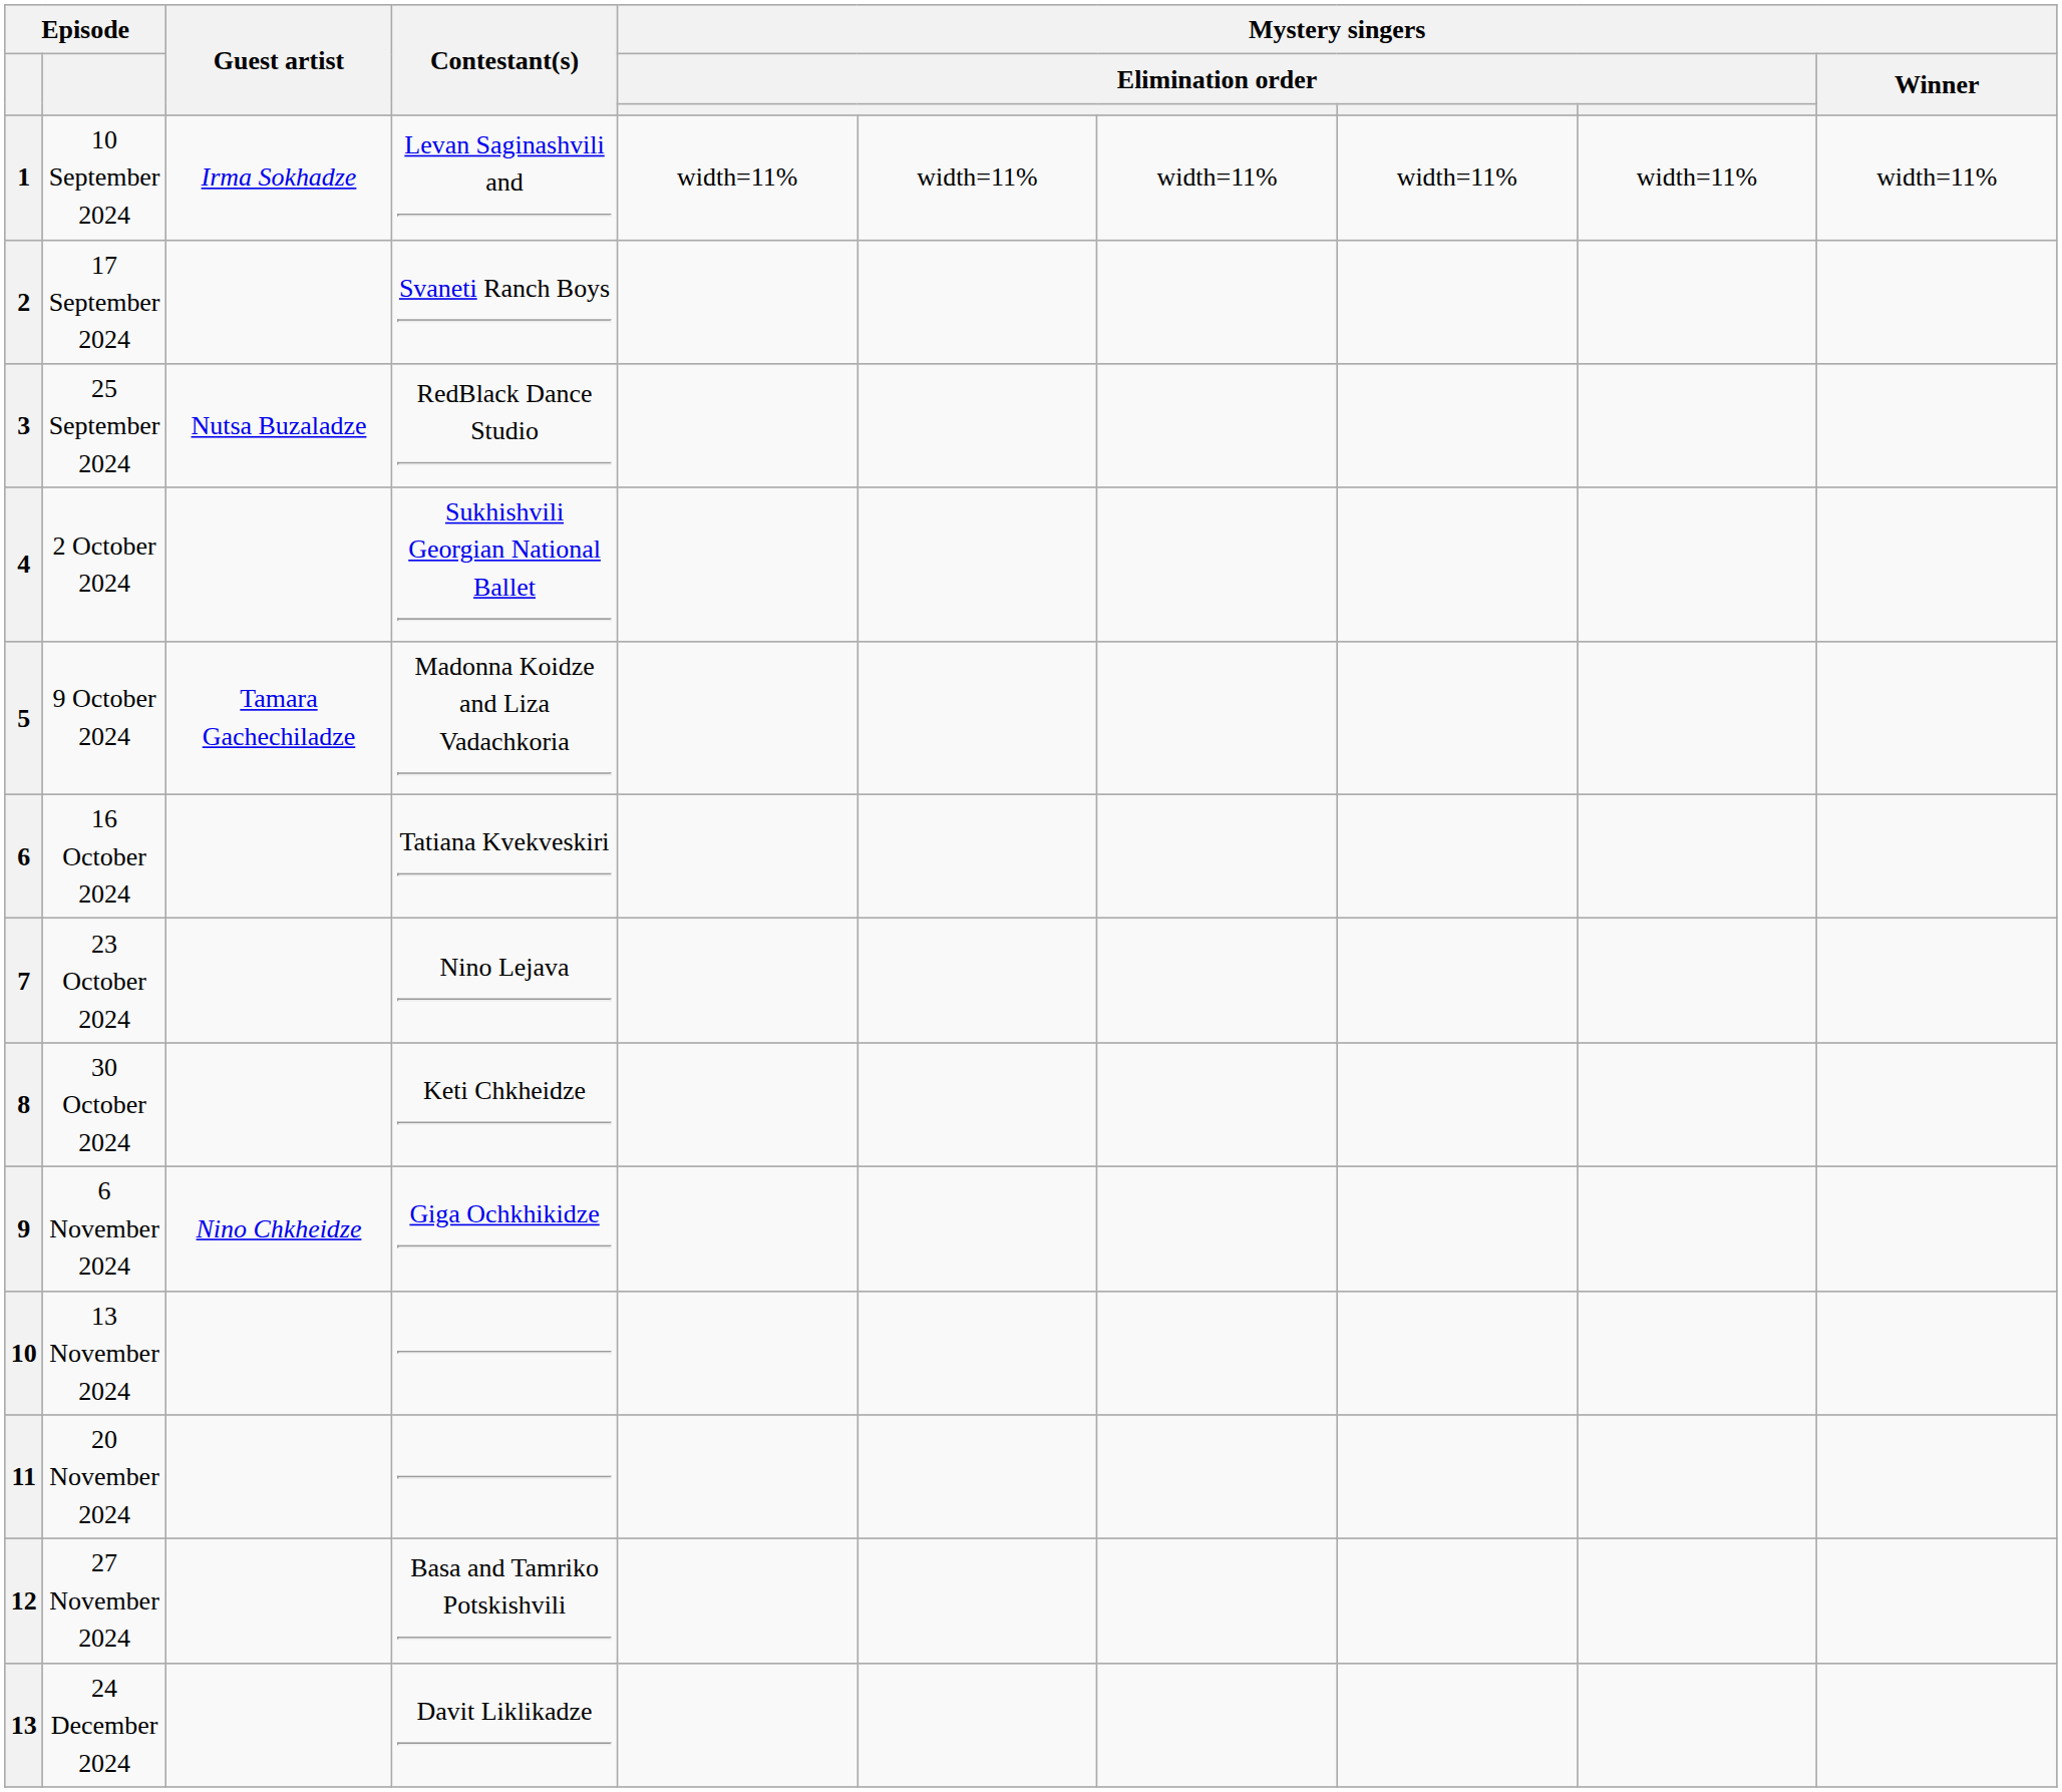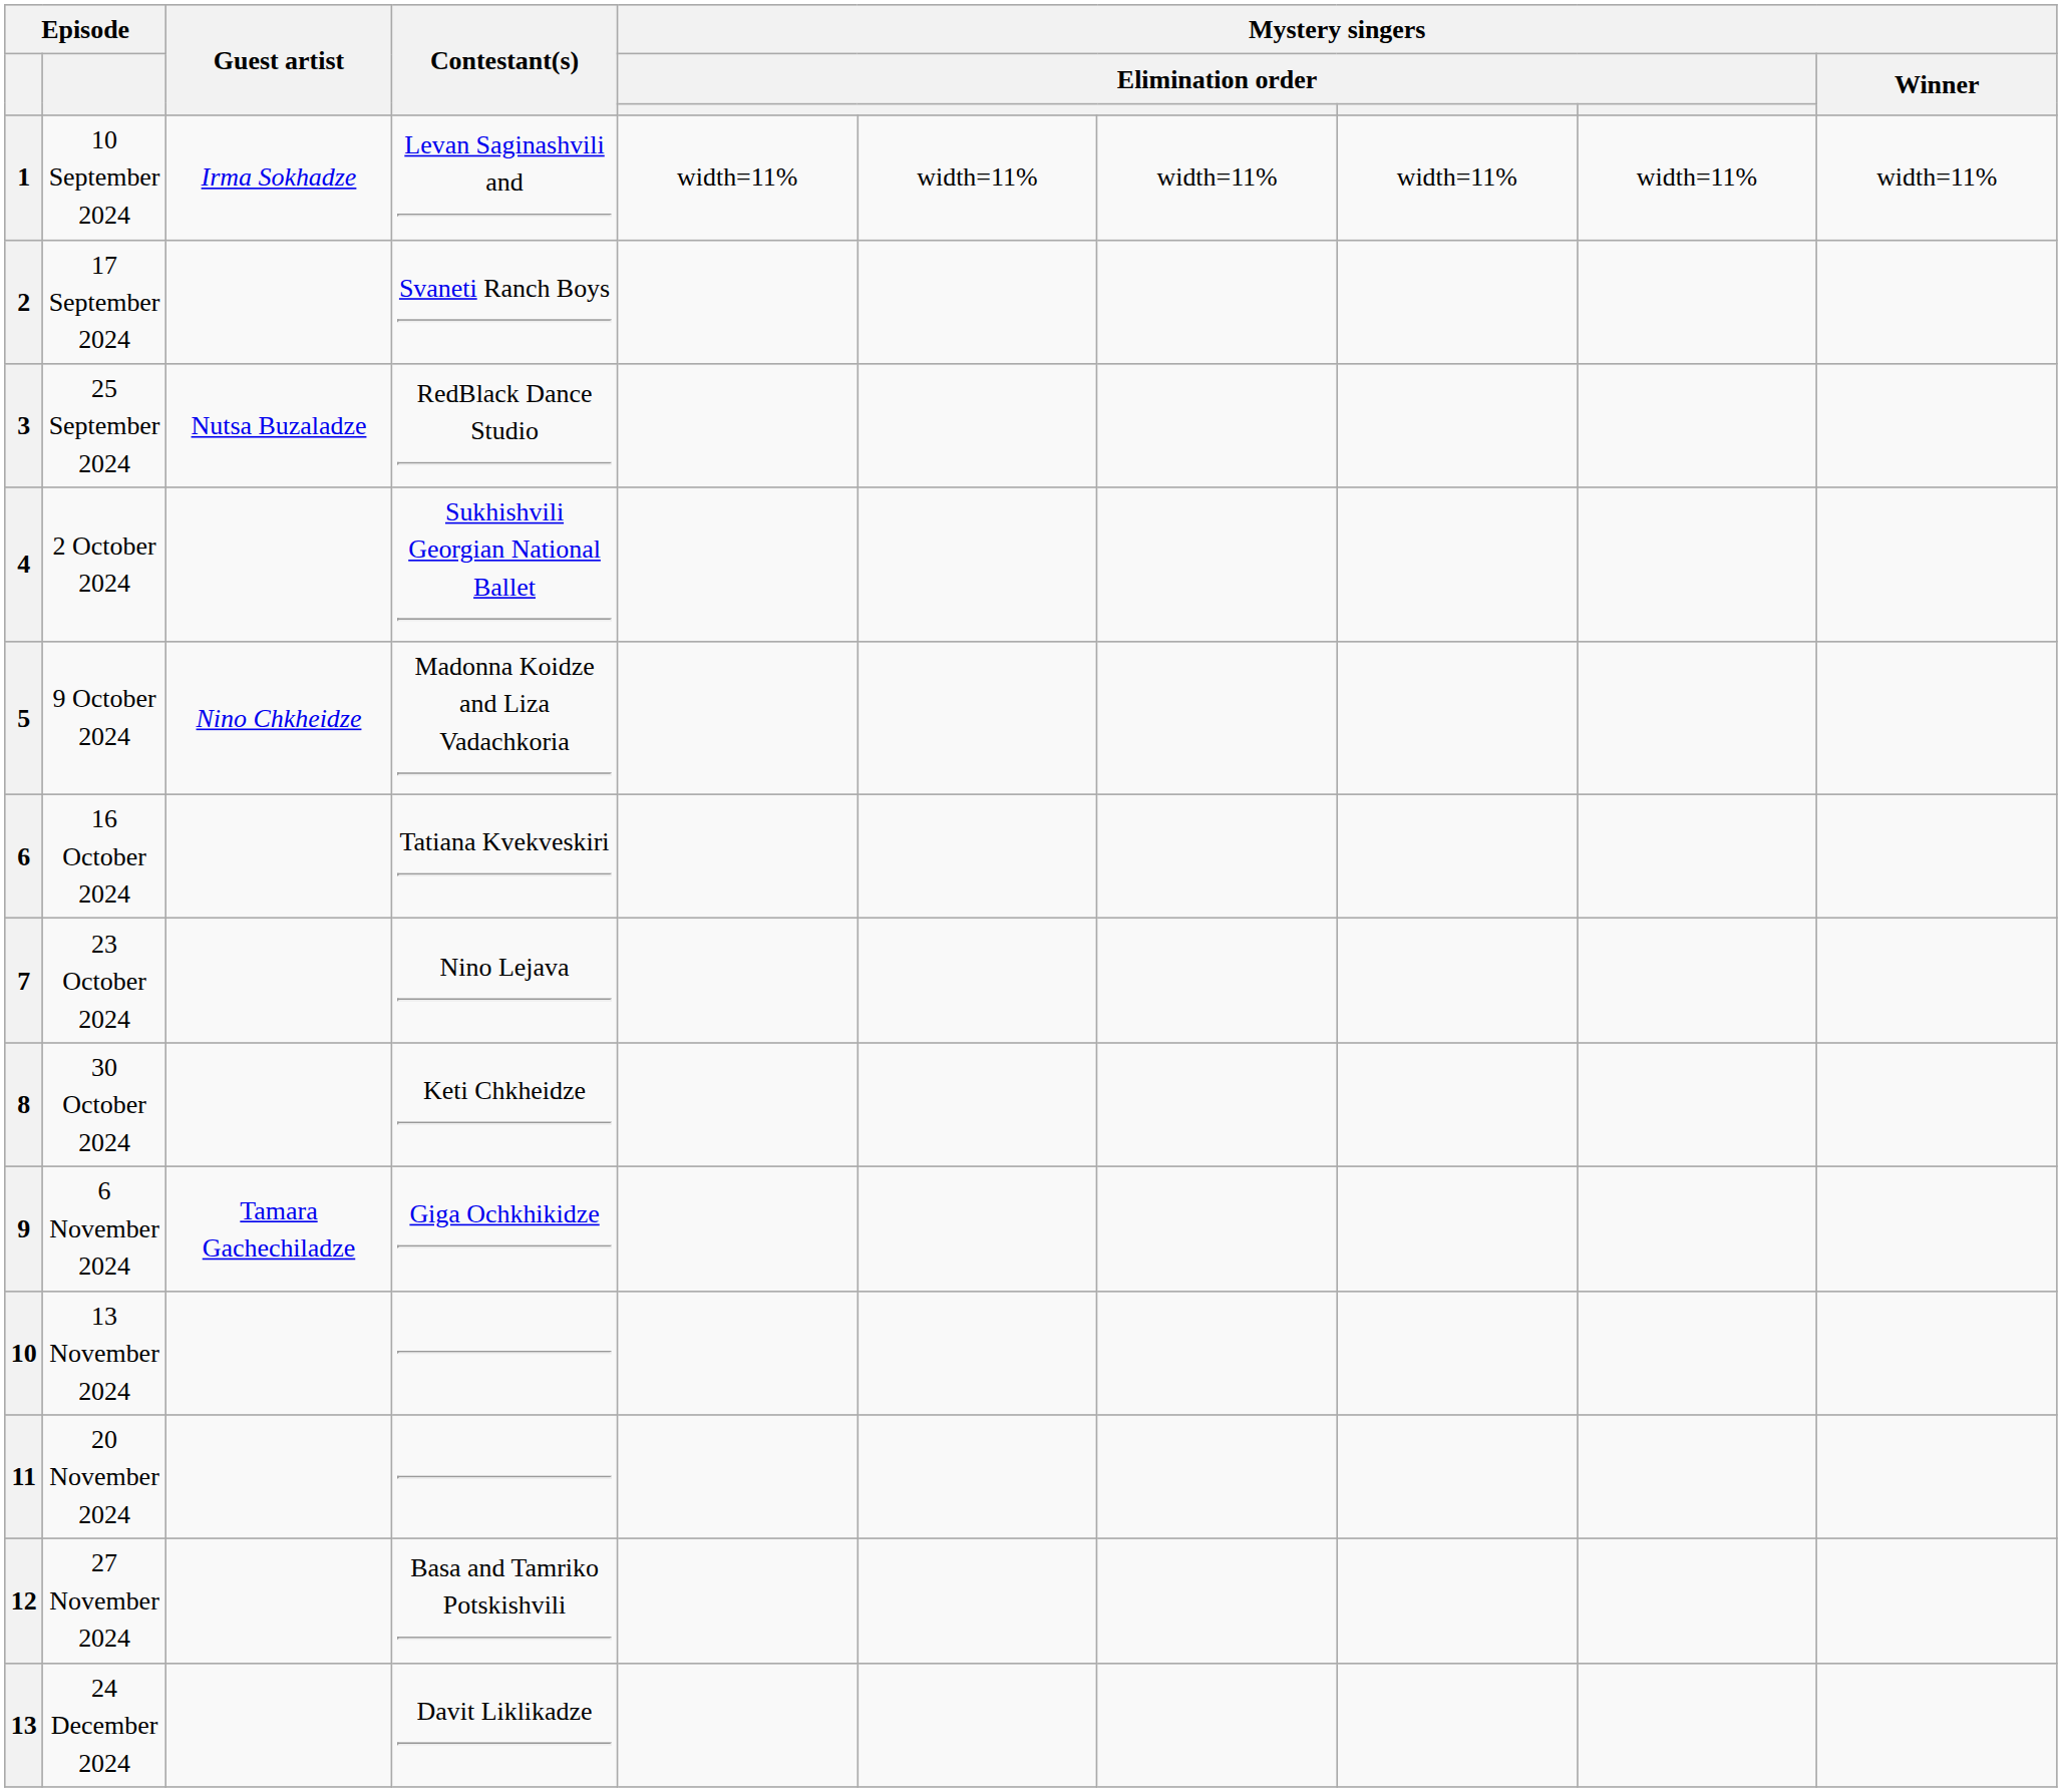5 | Guest artist: Tamara Gachechiladze -> Nino Chkheidze
9 | Guest artist: Nino Chkheidze -> Tamara Gachechiladze
